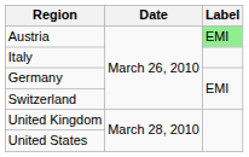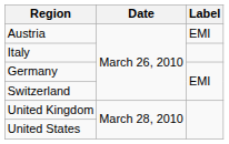Austria | Label: lightgreen background -> no background
